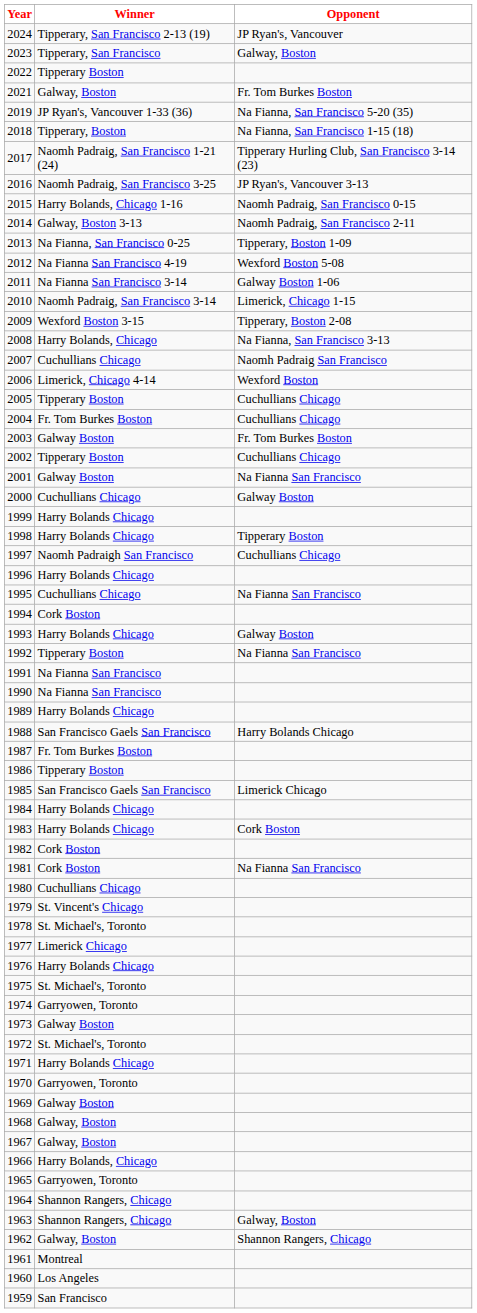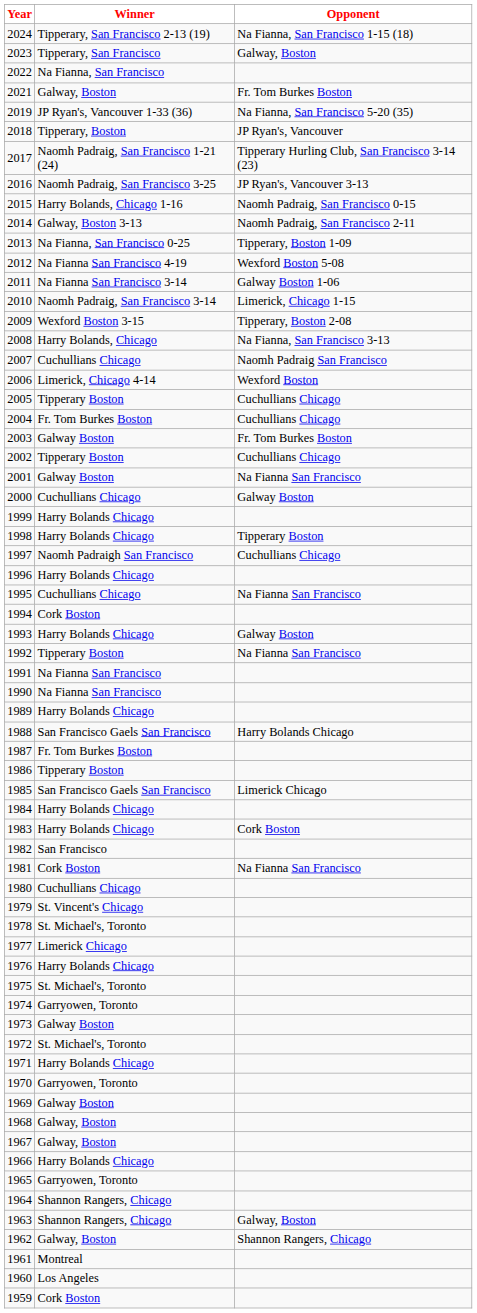2024 | Opponent: JP Ryan's, Vancouver -> Na Fianna, San Francisco 1-15 (18)
2022 | Winner: Tipperary Boston -> Na Fianna, San Francisco
2018 | Opponent: Na Fianna, San Francisco 1-15 (18) -> JP Ryan's, Vancouver
1982 | Winner: Cork Boston -> San Francisco
1966 | Winner: Harry Bolands, Chicago -> Harry Bolands Chicago
1959 | Winner: San Francisco -> Cork Boston
